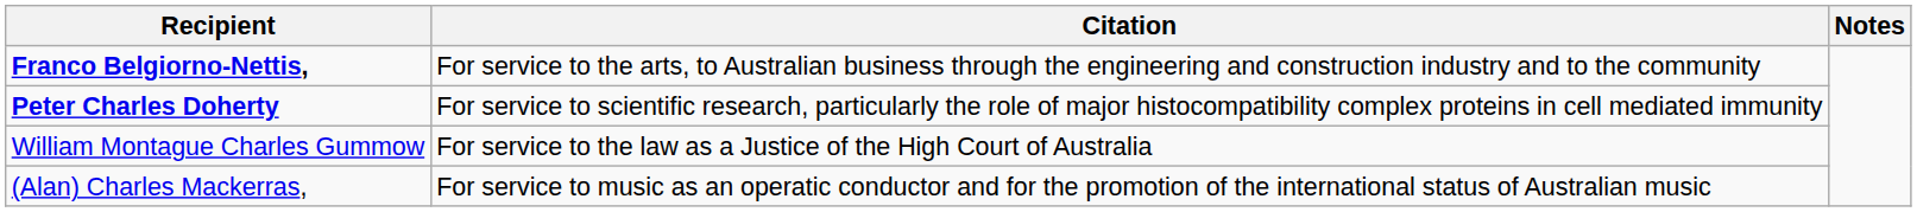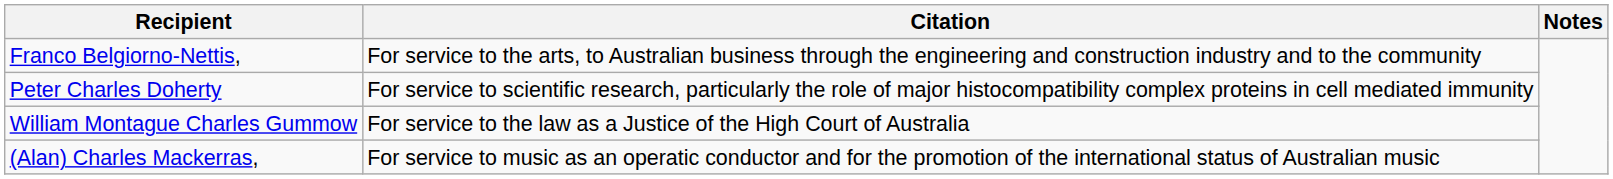Franco Belgiorno-Nettis, | Recipient: bold -> normal
Peter Charles Doherty | Recipient: bold -> normal
